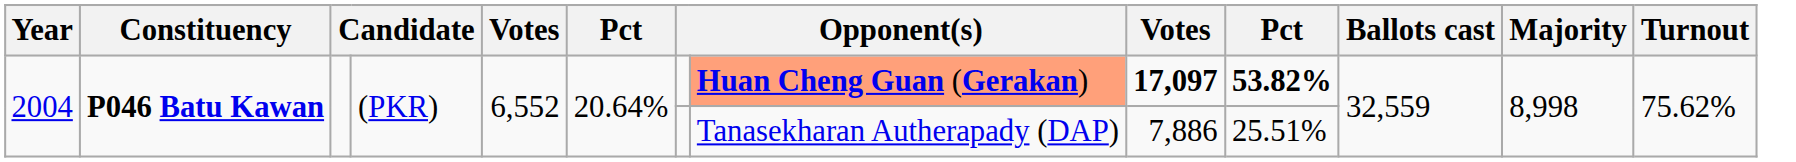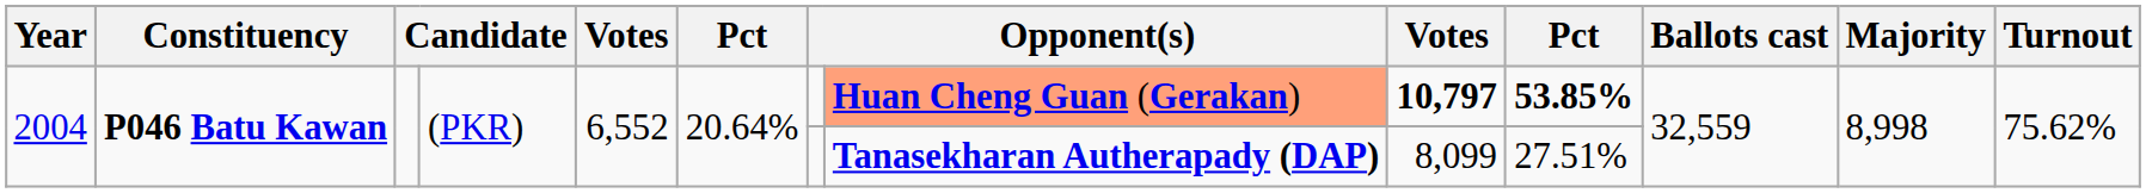row 2 | column 9: 17,097 -> 10,797
row 2 | column 10: 53.82% -> 53.85%
row 3 | column 8: normal -> bold
row 3 | column 9: 7,886 -> 8,099
row 3 | column 10: 25.51% -> 27.51%
